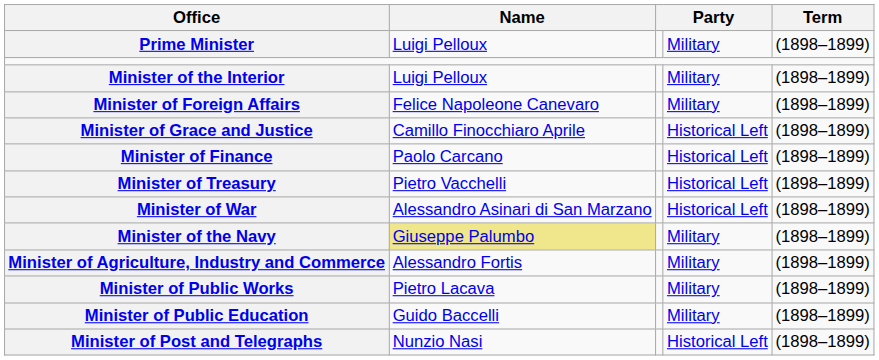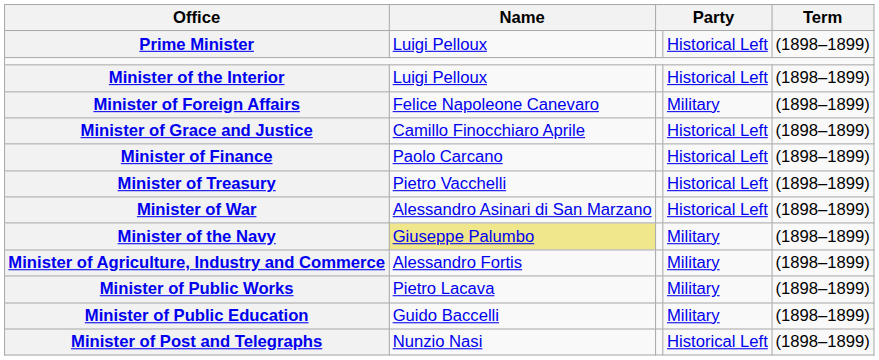Prime Minister | column 4: Military -> Historical Left
Minister of the Interior | column 4: Military -> Historical Left
